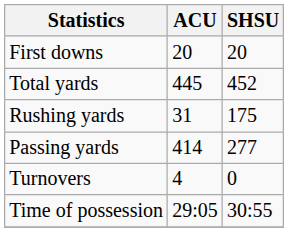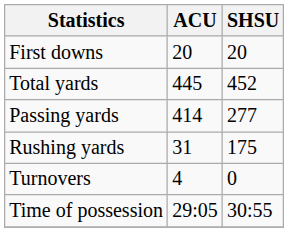rows swapped: Rushing yards <-> Passing yards
